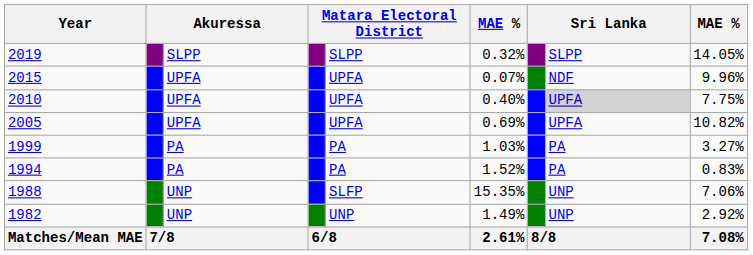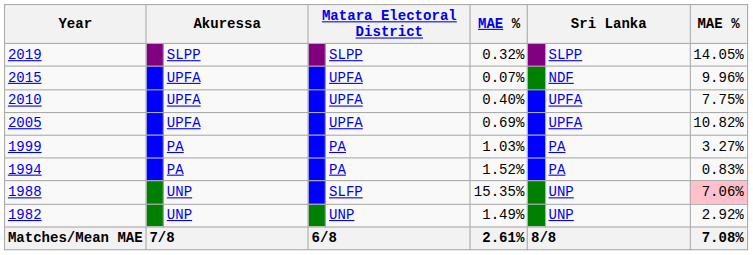2010 | column 8: lightgrey background -> no background
1988 | column 9: no background -> pink background
